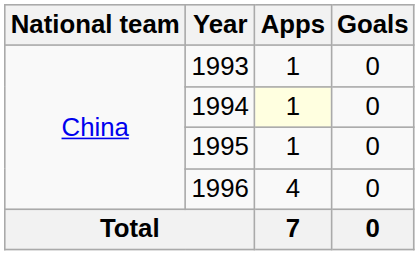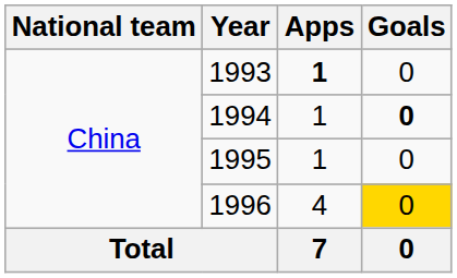1993 | Apps: normal -> bold
1994 | Apps: lightyellow background -> no background
1994 | Goals: normal -> bold
1996 | Goals: no background -> gold background
